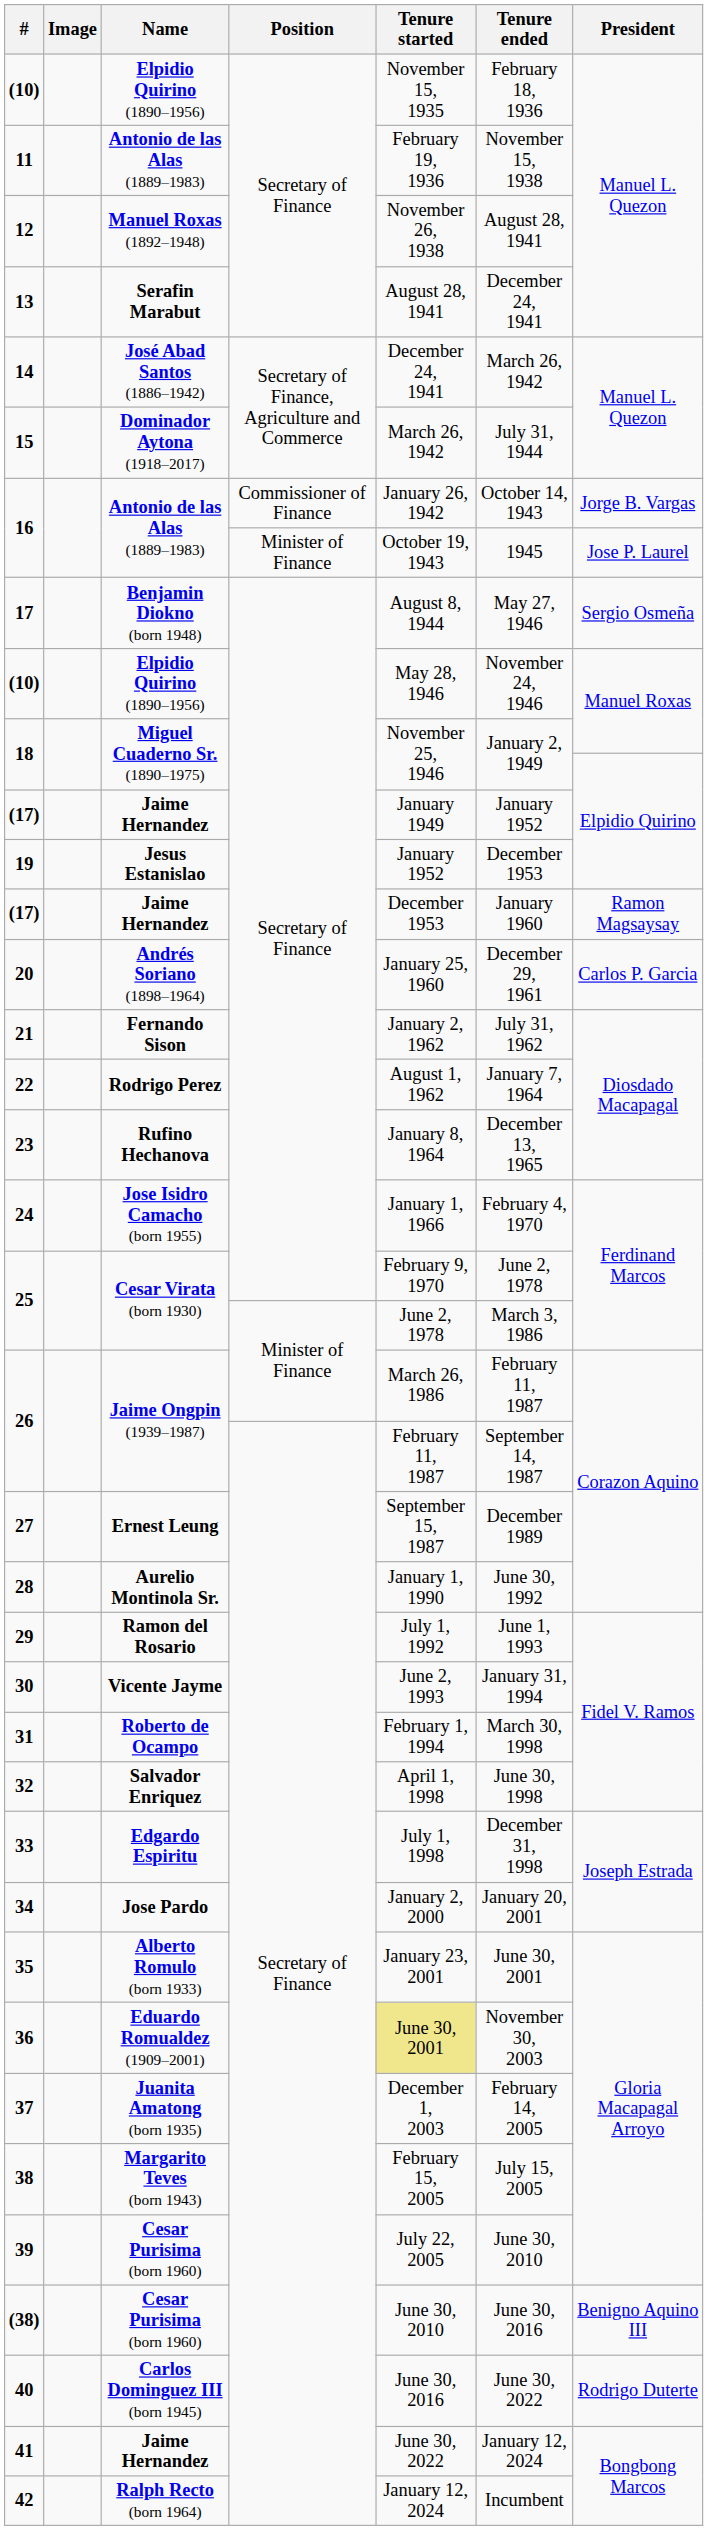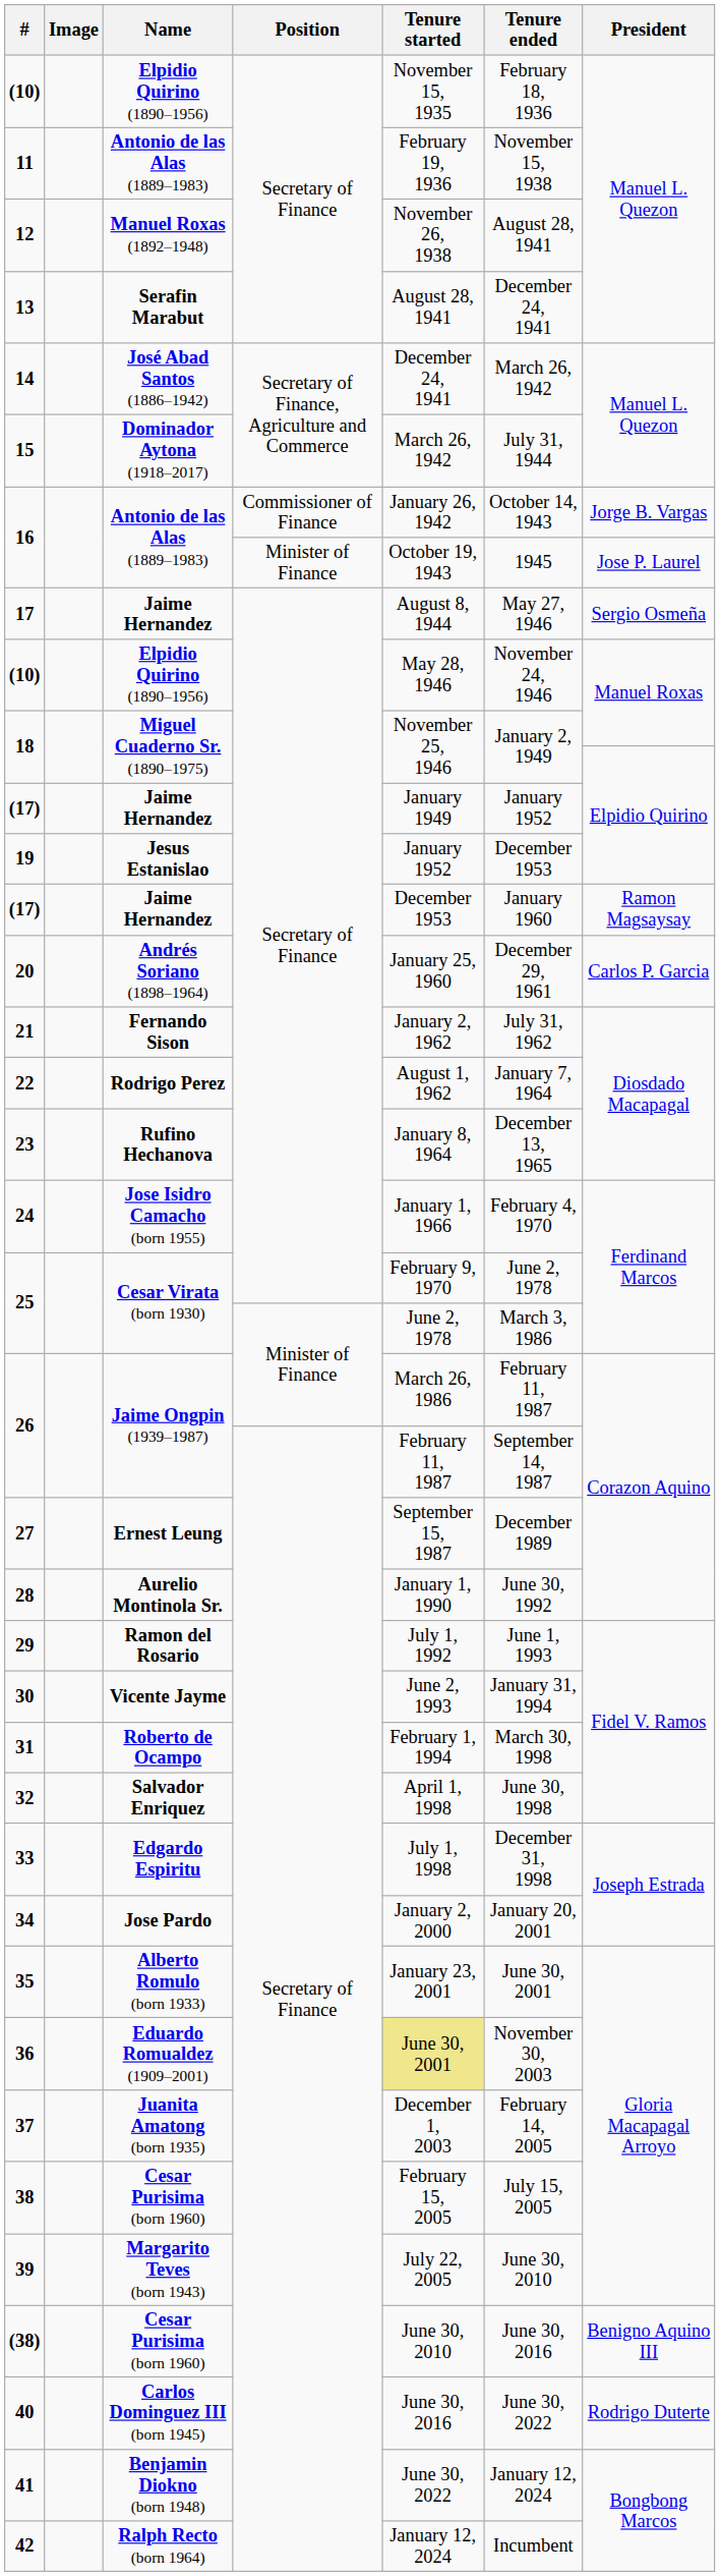17 | Name: Benjamin Diokno (born 1948) -> Jaime Hernandez
38 | Name: Margarito Teves (born 1943) -> Cesar Purisima (born 1960)
39 | Name: Cesar Purisima (born 1960) -> Margarito Teves (born 1943)
41 | Name: Jaime Hernandez -> Benjamin Diokno (born 1948)
